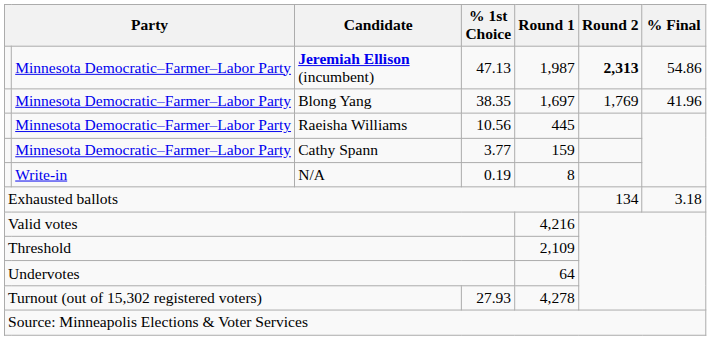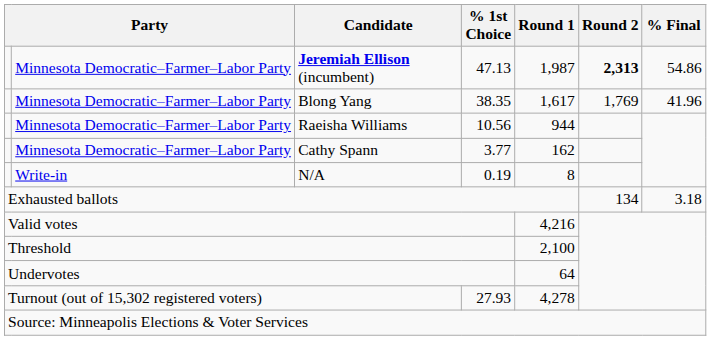Blong Yang | Round 1: 1,697 -> 1,617
Raeisha Williams | Round 1: 445 -> 944
Cathy Spann | Round 1: 159 -> 162
Threshold | Round 1: 2,109 -> 2,100
